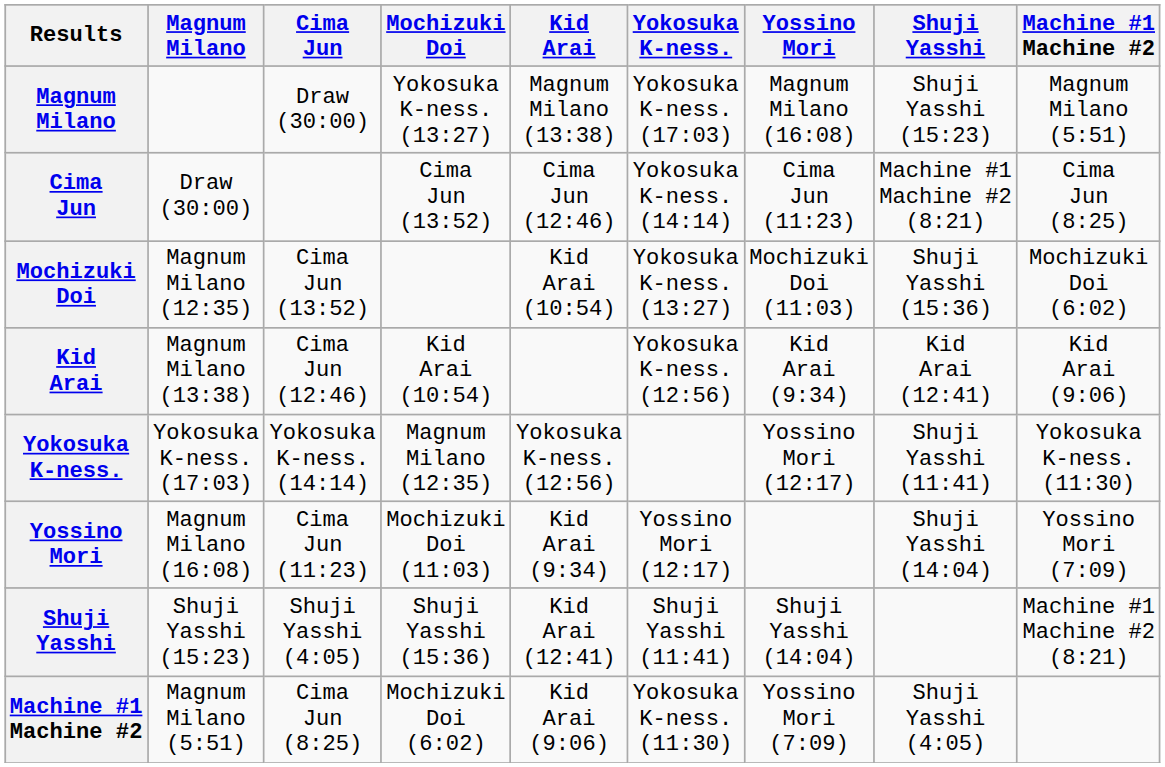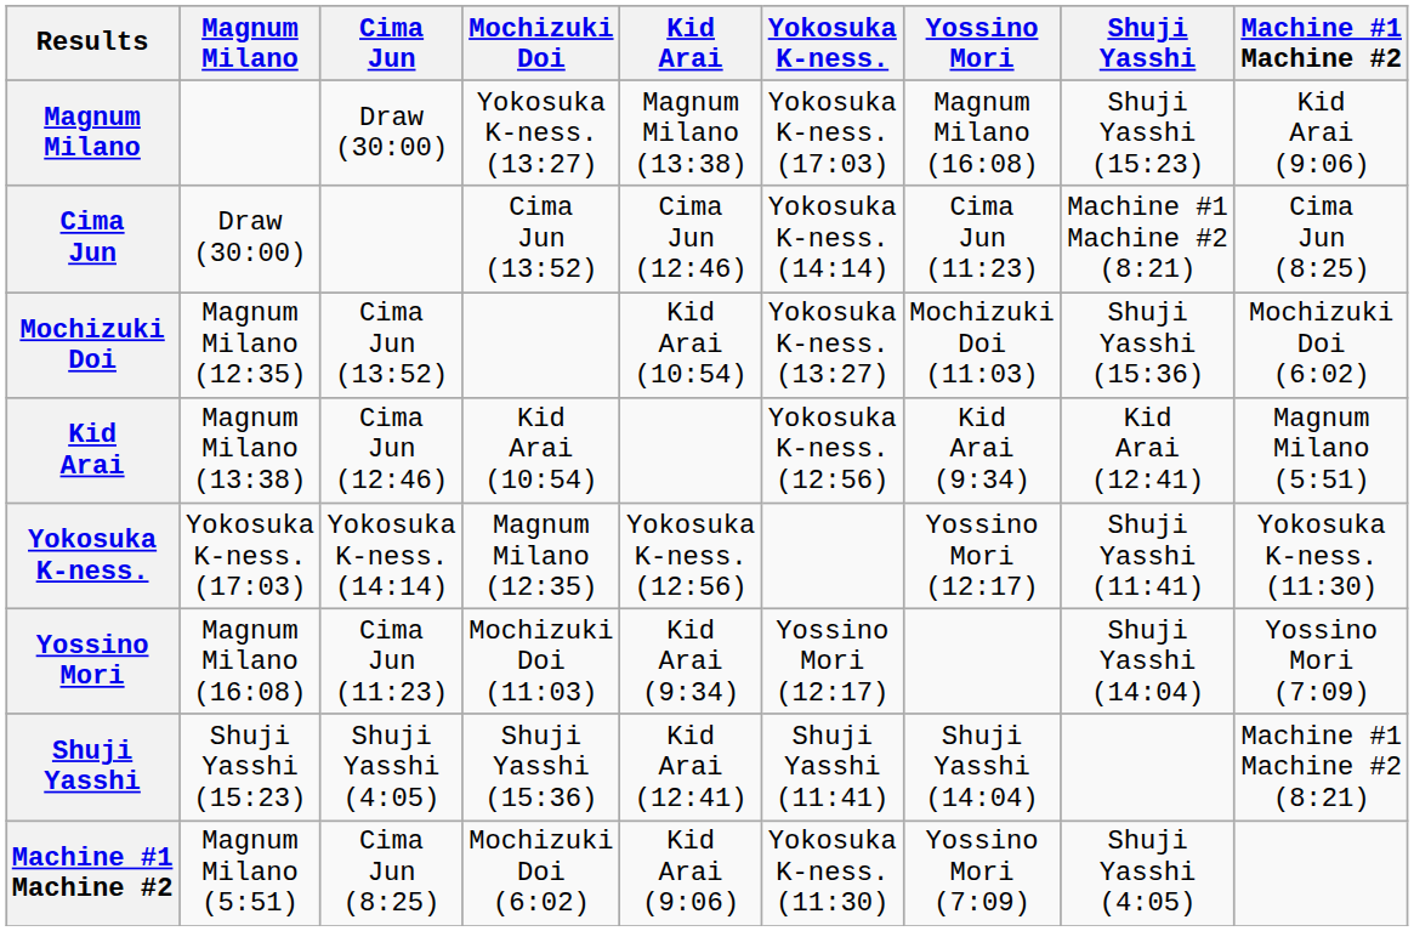row 2 | Machine #1 Machine #2: Magnum Milano (5:51) -> Kid Arai (9:06)
row 5 | Machine #1 Machine #2: Kid Arai (9:06) -> Magnum Milano (5:51)
